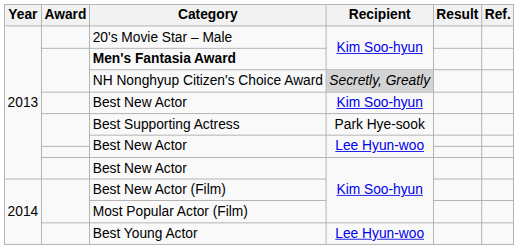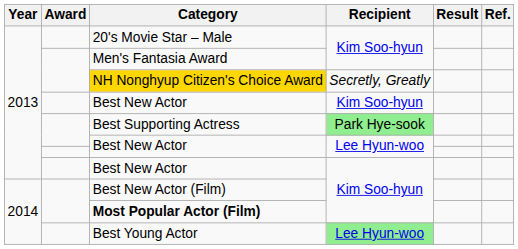Men's Fantasia Award | Category: bold -> normal
NH Nonghyup Citizen's Choice Award | Category: no background -> gold background
NH Nonghyup Citizen's Choice Award | Recipient: lightgrey background -> no background
Best Supporting Actress | Recipient: no background -> lightgreen background
Most Popular Actor (Film) | Category: normal -> bold
Best Young Actor | Recipient: no background -> lightgreen background
